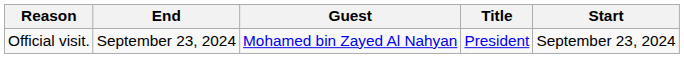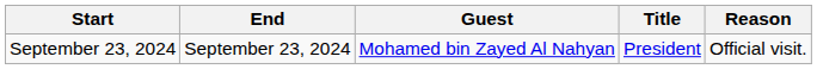columns swapped: Start <-> Reason
